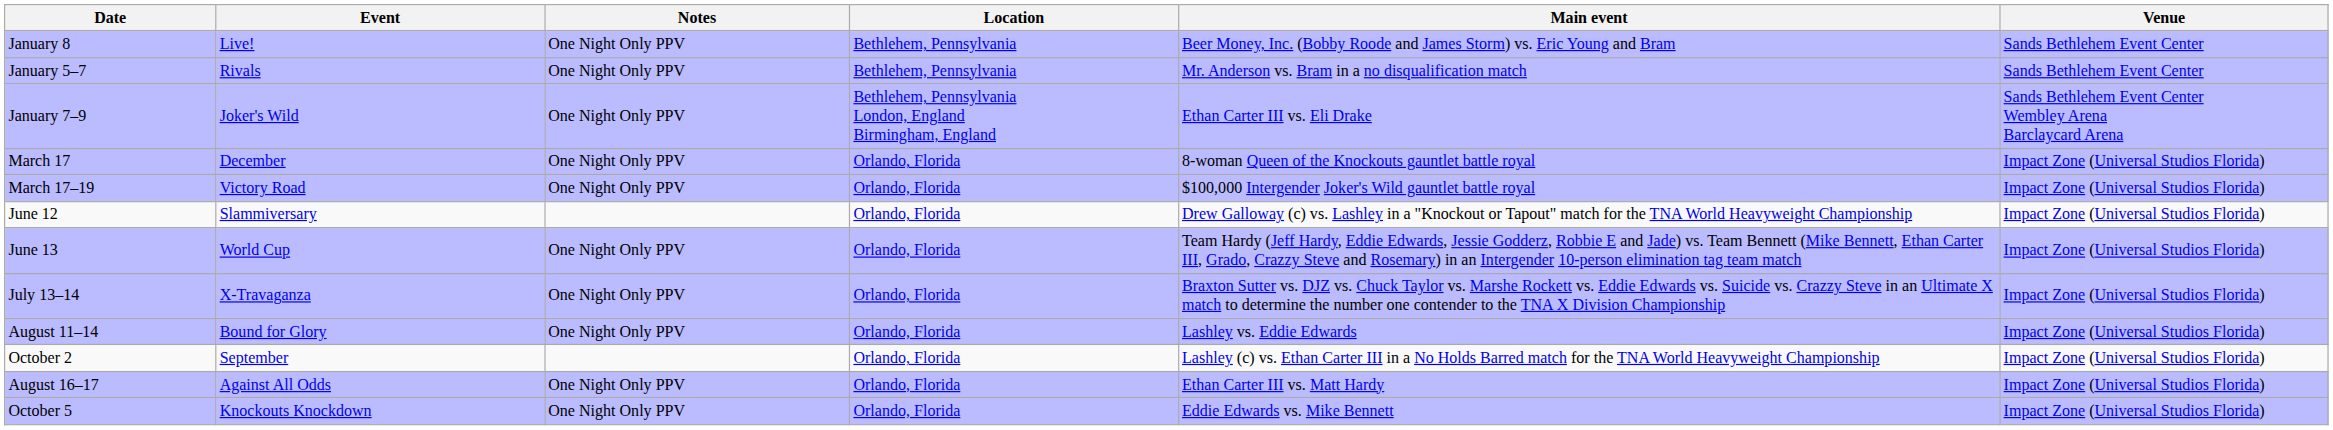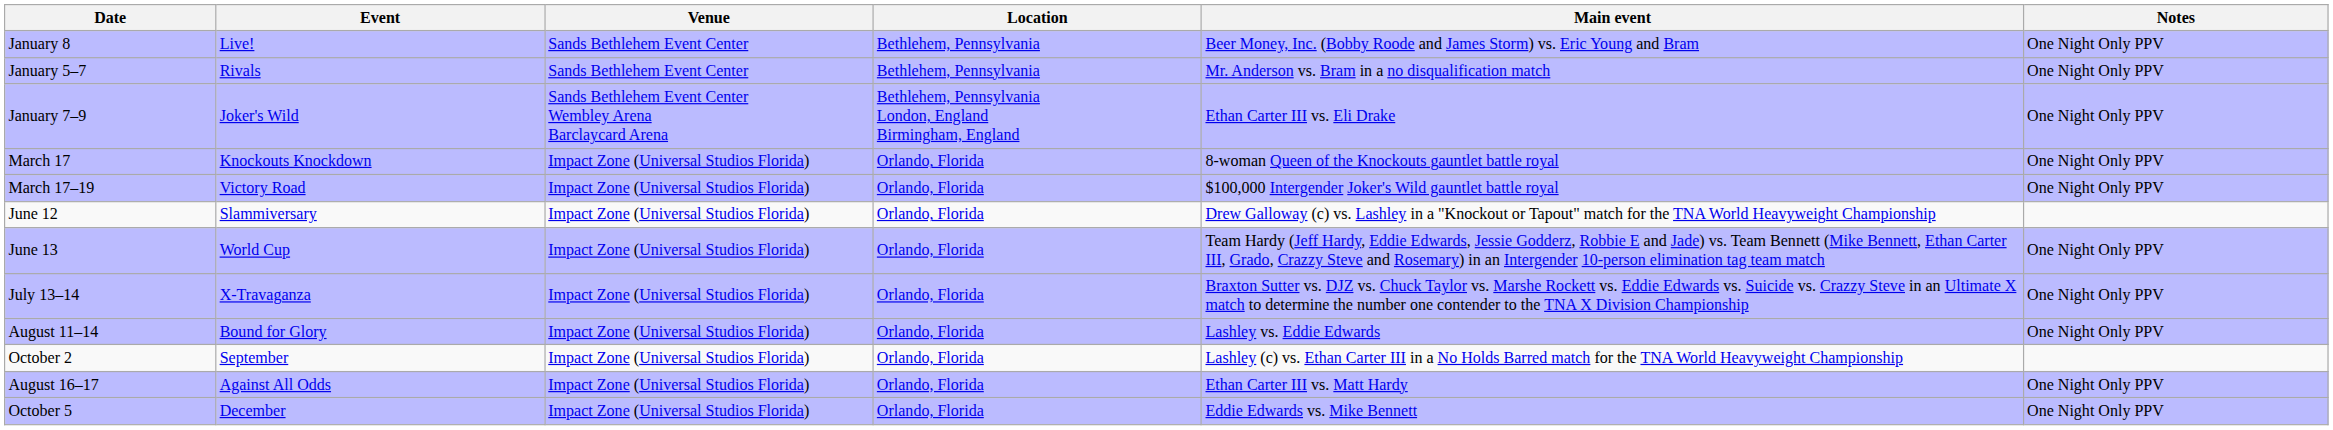columns swapped: Venue <-> Notes
March 17 | Event: December -> Knockouts Knockdown
October 5 | Event: Knockouts Knockdown -> December
